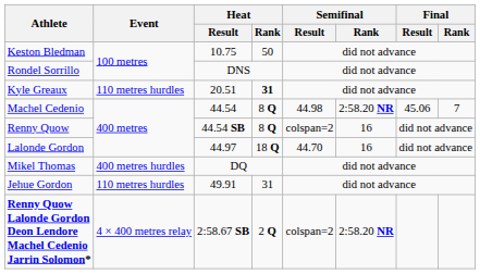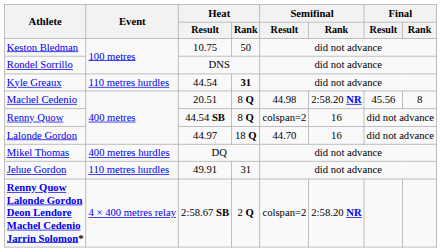Kyle Greaux | Heat / Result: 20.51 -> 44.54
Machel Cedenio | Heat / Result: 44.54 -> 20.51
Machel Cedenio | Final / Result: 45.06 -> 45.56
Machel Cedenio | Final / Rank: 7 -> 8
